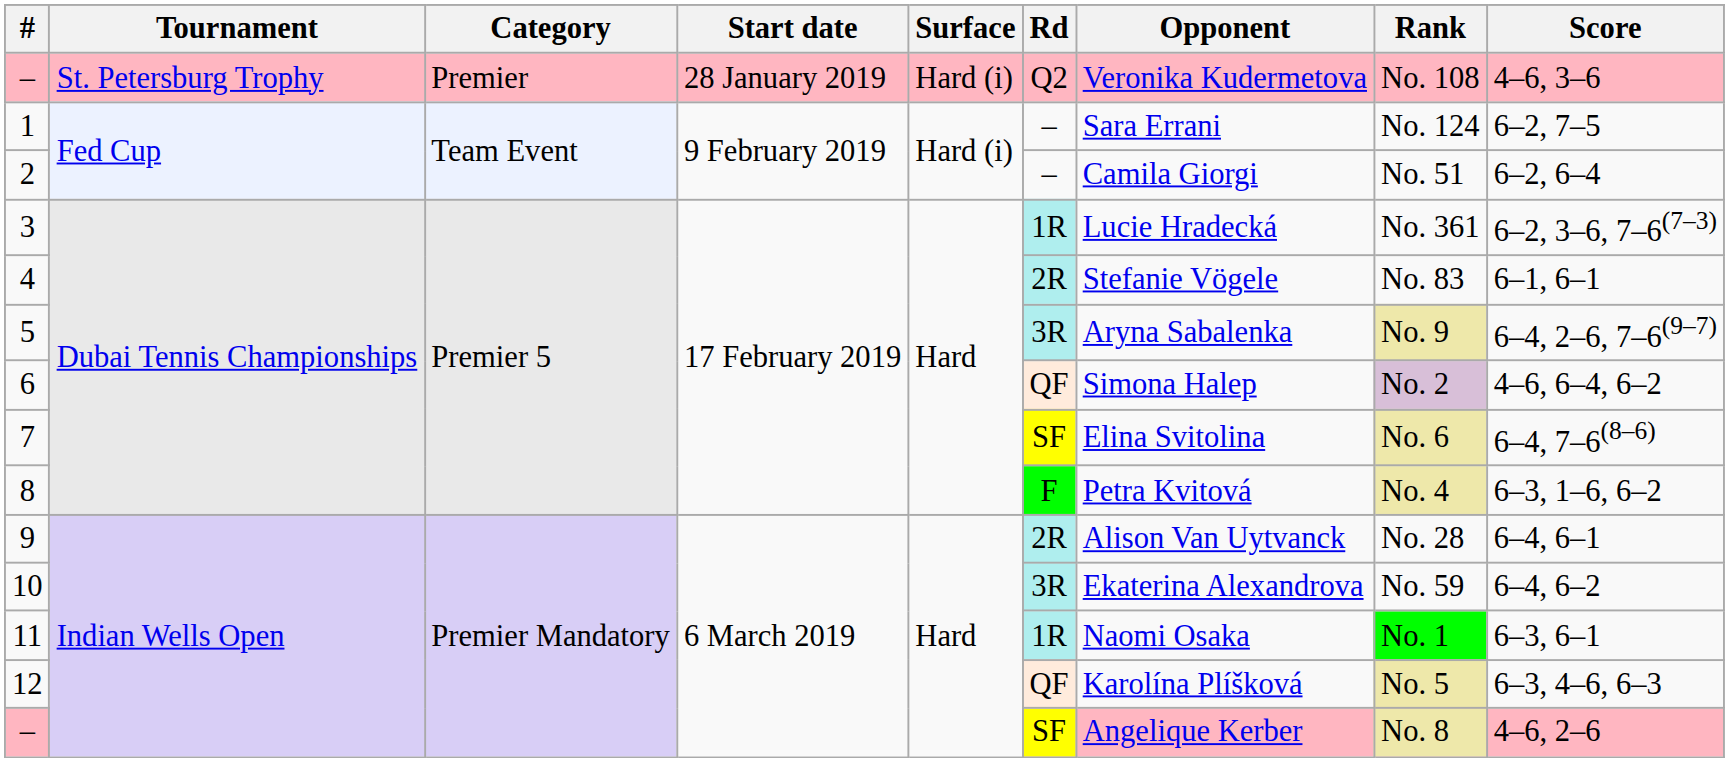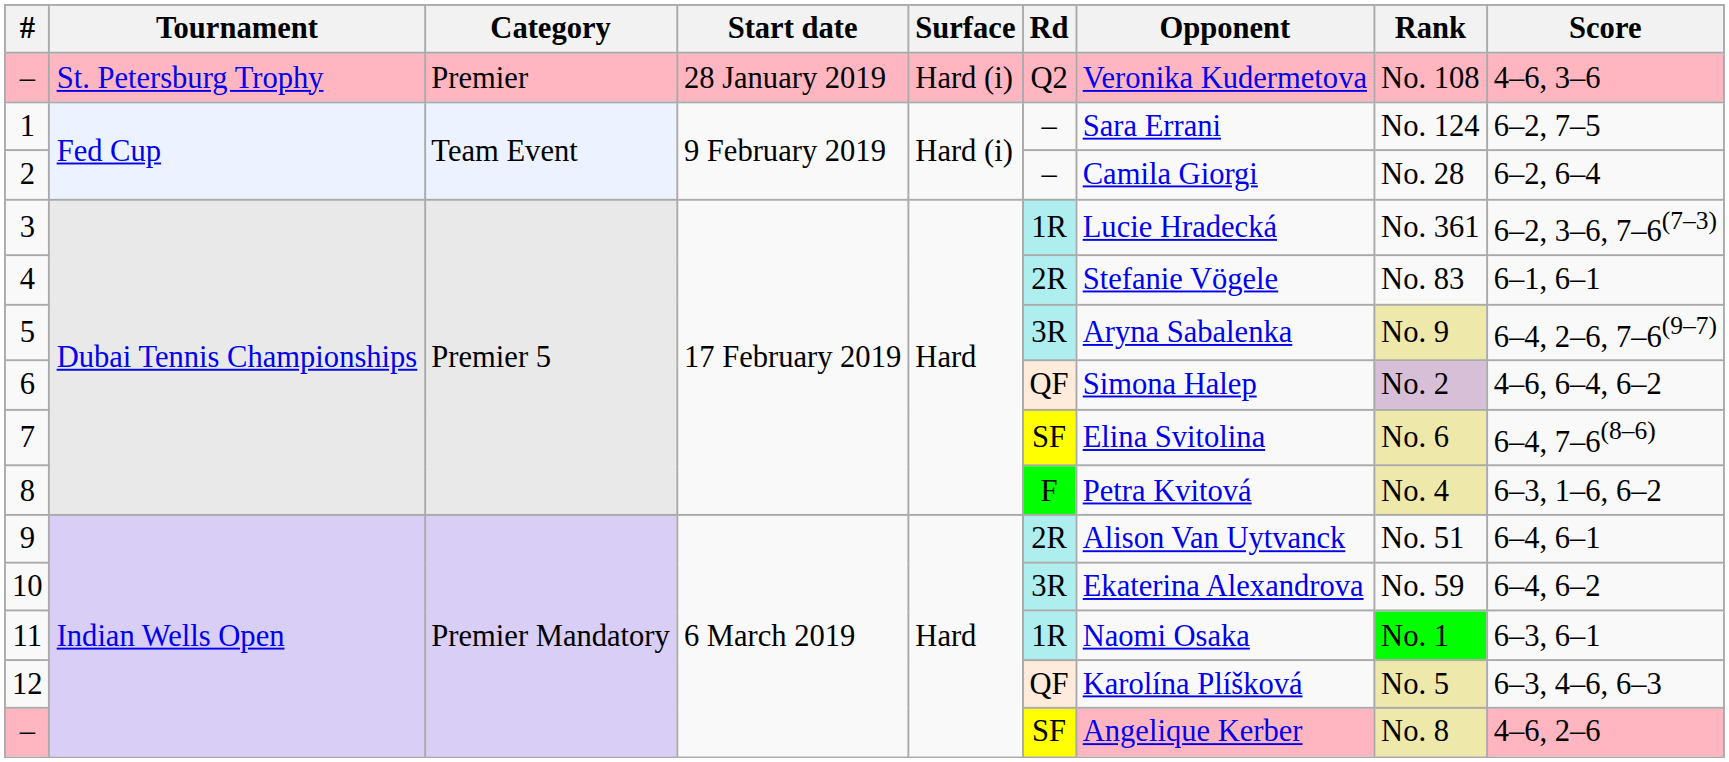2 | Rank: No. 51 -> No. 28
9 | Rank: No. 28 -> No. 51
